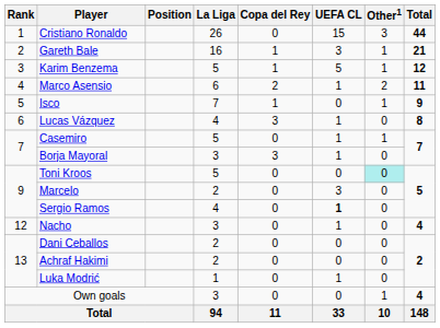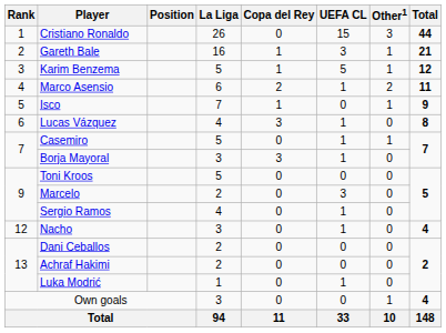Toni Kroos | Other1: paleturquoise background -> no background
Sergio Ramos | UEFA CL: bold -> normal
